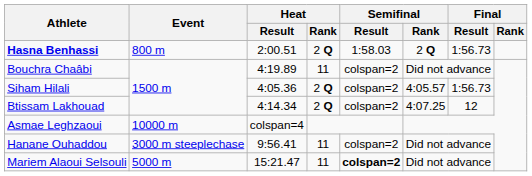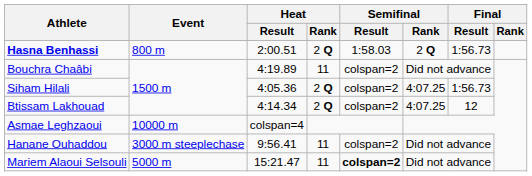Siham Hilali | Semifinal / Rank: 4:05.57 -> 4:07.25
